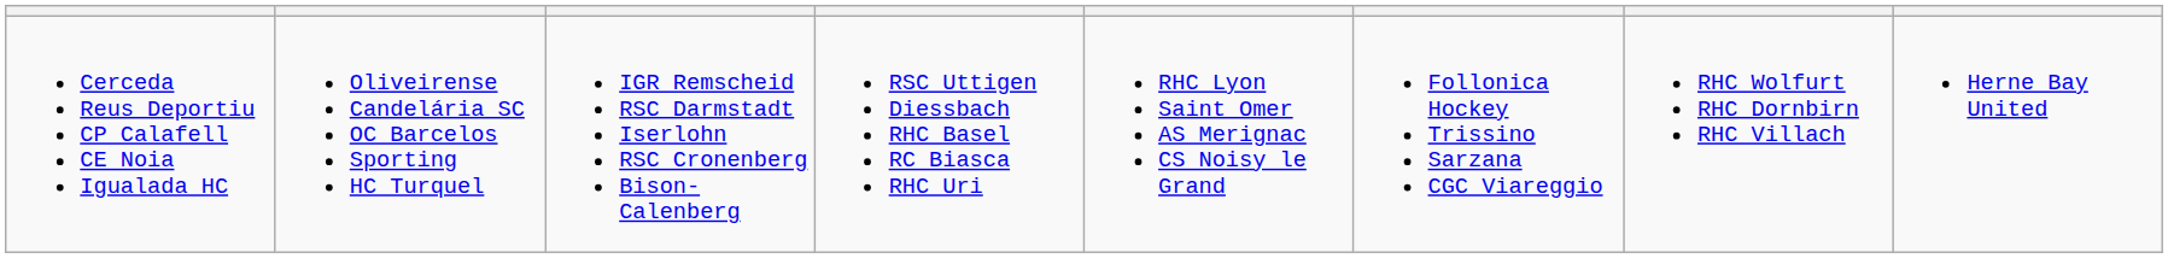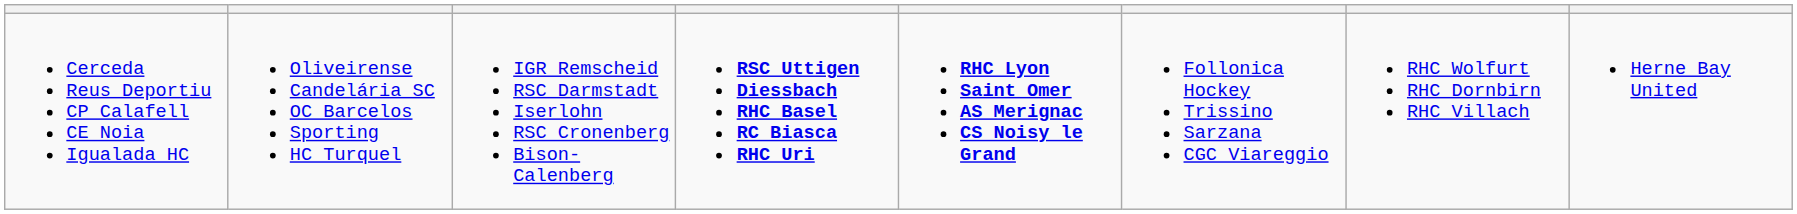Cerceda Reus Deportiu CP Calafell CE Noia Igualada HC | column 4: normal -> bold
Cerceda Reus Deportiu CP Calafell CE Noia Igualada HC | column 5: normal -> bold
